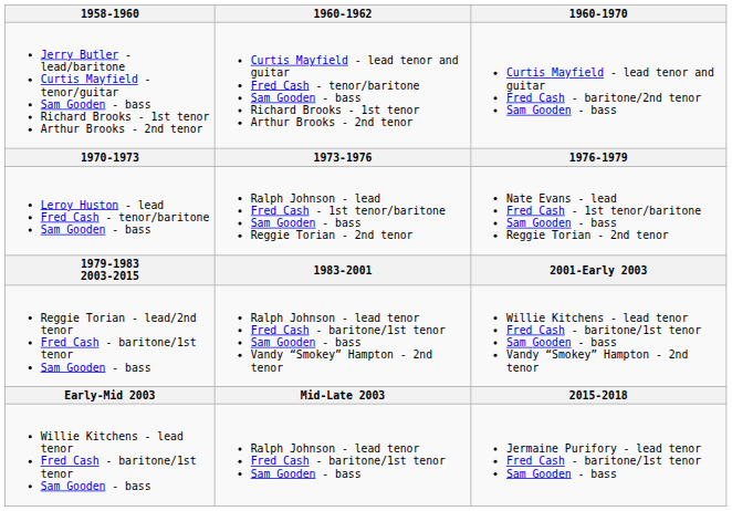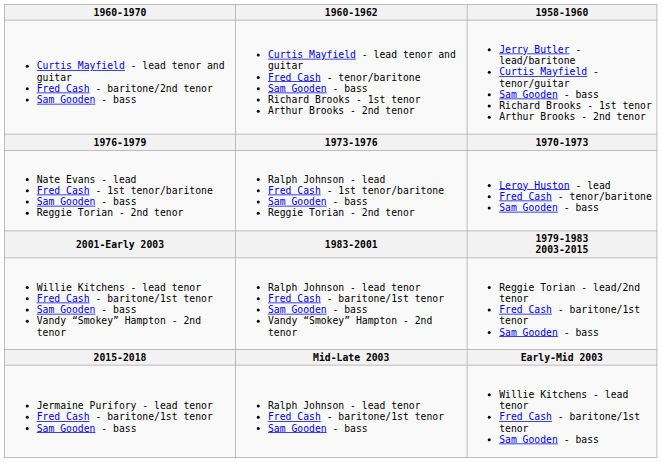columns swapped: 1958-1960 <-> 1960-1970
